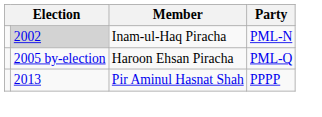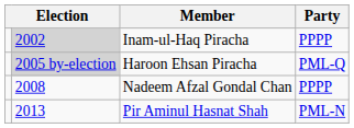Inam-ul-Haq Piracha | Party: PML-N -> PPPP
Haroon Ehsan Piracha | column 2: no background -> lightgrey background
+ row: 2008 | Nadeem Afzal Gondal Chan | PPPP
Pir Aminul Hasnat Shah | Party: PPPP -> PML-N
